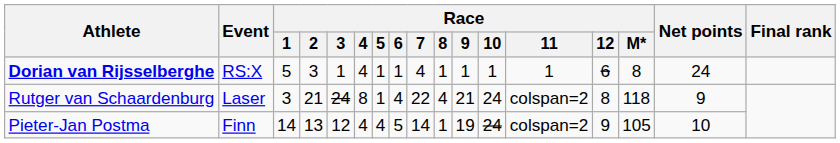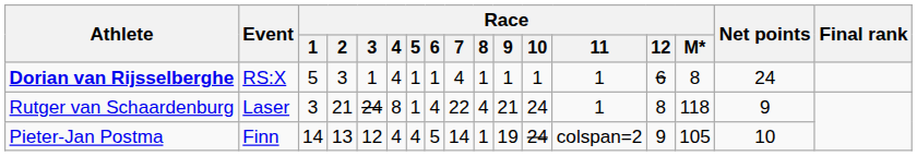Rutger van Schaardenburg | Race / 11: colspan=2 -> 1
